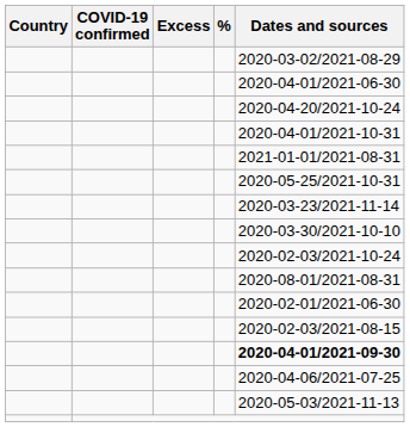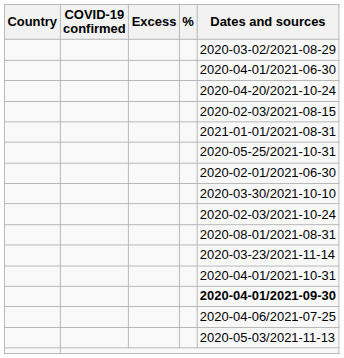row 5 | Dates and sources: 2020-04-01/2021-10-31 -> 2020-02-03/2021-08-15
row 8 | Dates and sources: 2020-03-23/2021-11-14 -> 2020-02-01/2021-06-30
row 12 | Dates and sources: 2020-02-01/2021-06-30 -> 2020-03-23/2021-11-14
row 13 | Dates and sources: 2020-02-03/2021-08-15 -> 2020-04-01/2021-10-31
